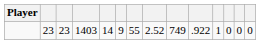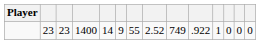row 2 | column 4: 1403 -> 1400
